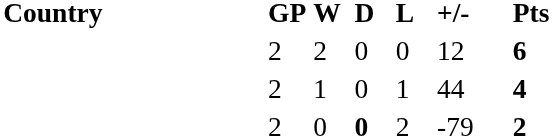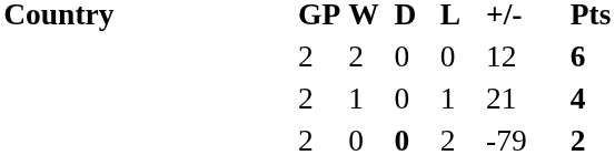row 3 | +/-: 44 -> 21
